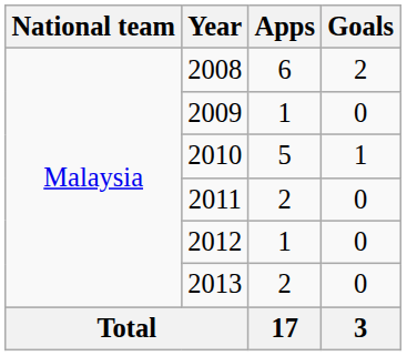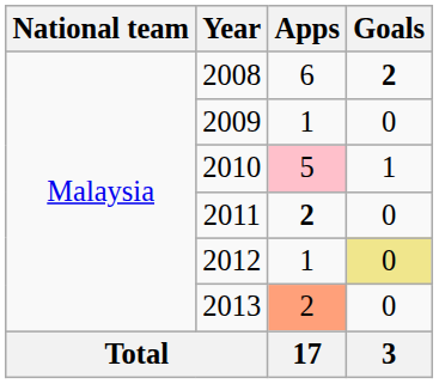2008 | Goals: normal -> bold
2010 | Apps: no background -> pink background
2011 | Apps: normal -> bold
2012 | Goals: no background -> khaki background
2013 | Apps: no background -> lightsalmon background
